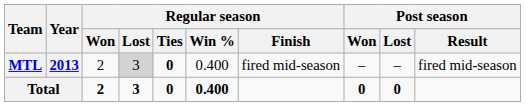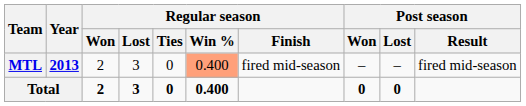MTL | Regular season / Lost: lightgrey background -> no background
MTL | Regular season / Ties: bold -> normal
MTL | Regular season / Win %: no background -> lightsalmon background
